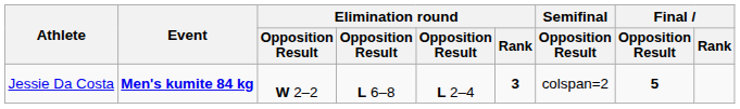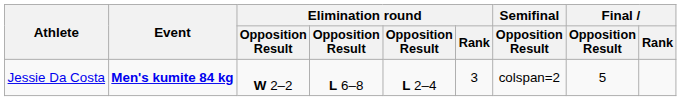Jessie Da Costa | Elimination round / Rank: bold -> normal
Jessie Da Costa | Final / Opposition Result: bold -> normal
